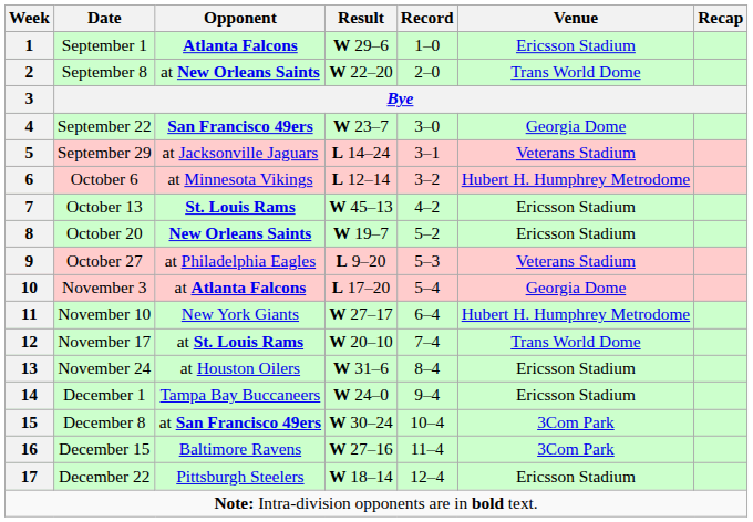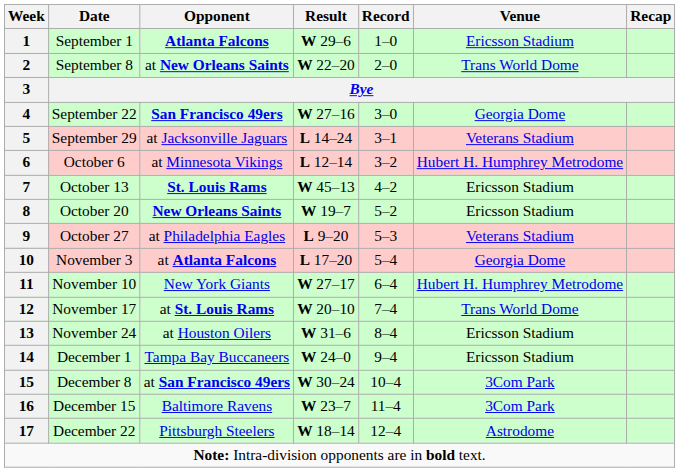4 | Result: W 23–7 -> W 27–16
16 | Result: W 27–16 -> W 23–7
17 | Venue: Ericsson Stadium -> Astrodome
